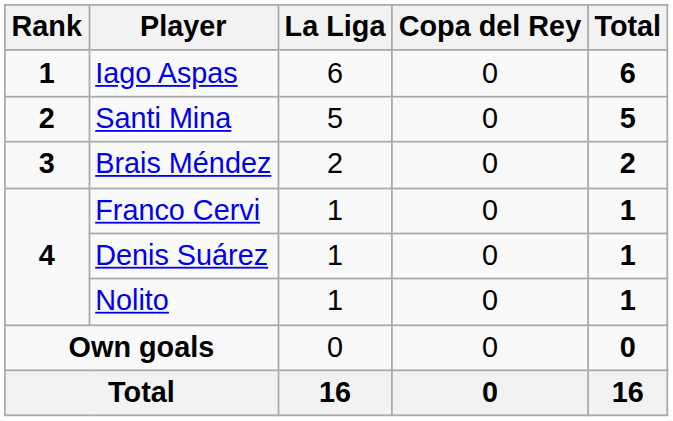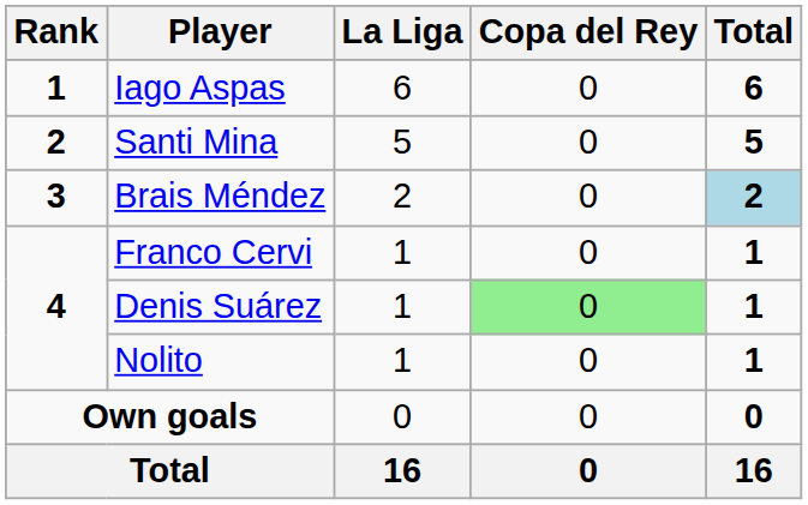Brais Méndez | Total: no background -> lightblue background
Denis Suárez | Copa del Rey: no background -> lightgreen background
